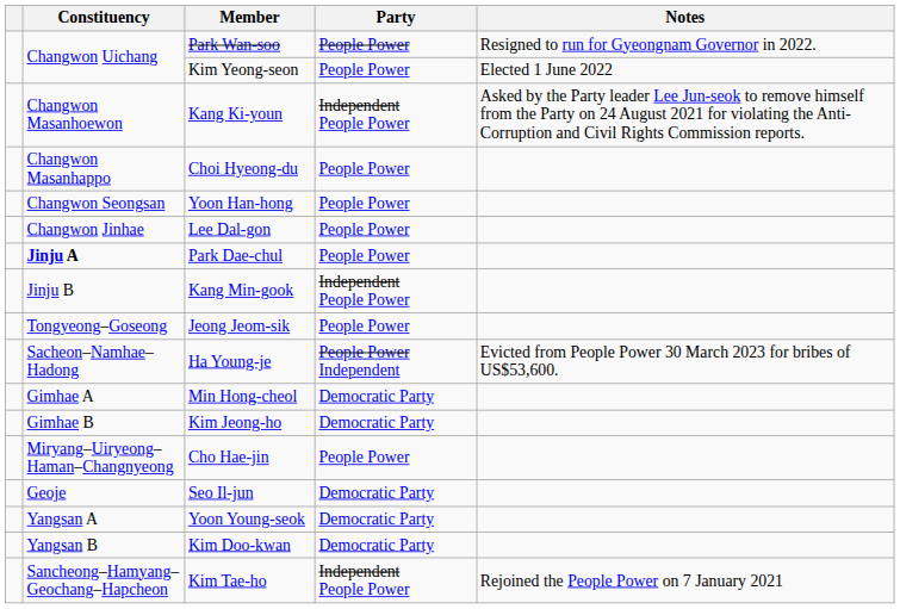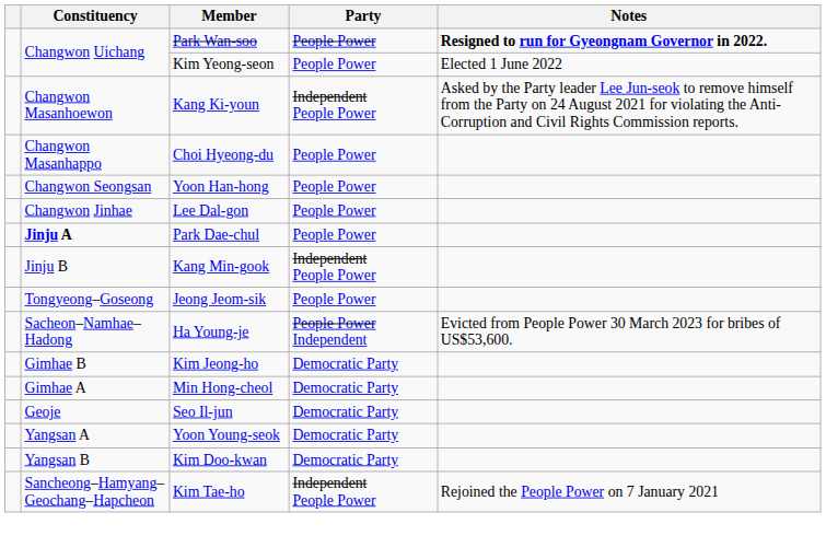Park Wan-soo | Notes: normal -> bold
rows swapped: Min Hong-cheol <-> Kim Jeong-ho
- row: Miryang–Uiryeong–Haman–Changnyeong | Cho Hae-jin | People Power
